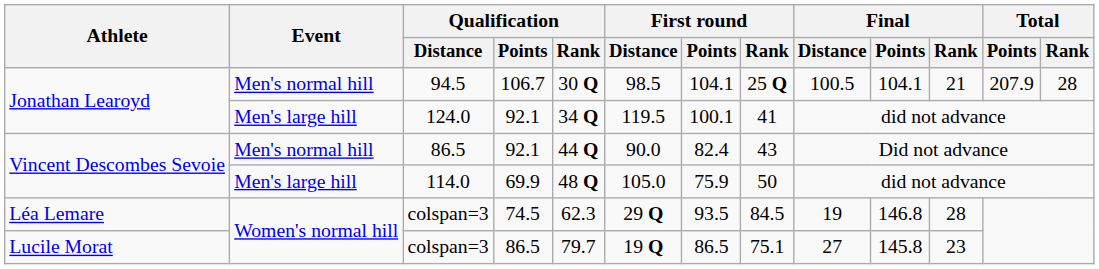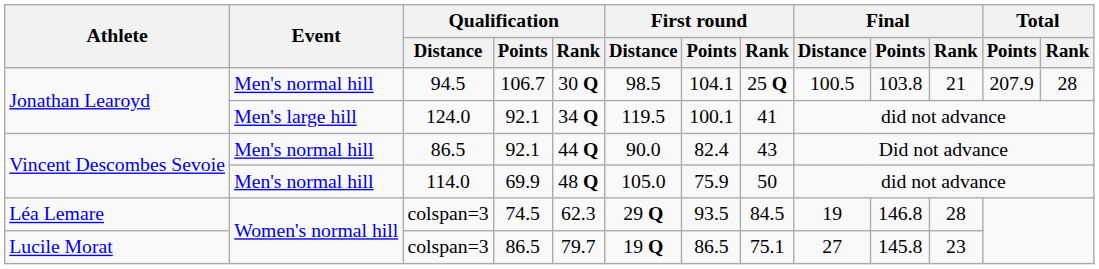94.5 | Final / Points: 104.1 -> 103.8
114.0 | Event: Men's large hill -> Men's normal hill
